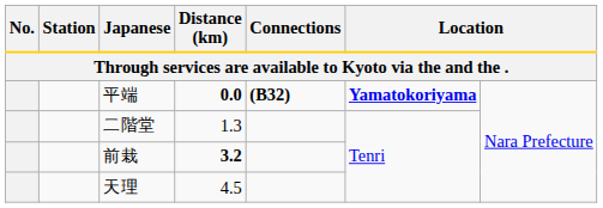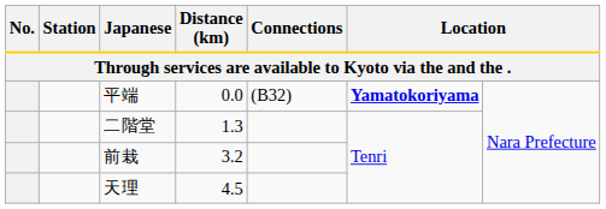平端 | Distance (km): bold -> normal
平端 | Connections: bold -> normal
前栽 | Distance (km): bold -> normal
